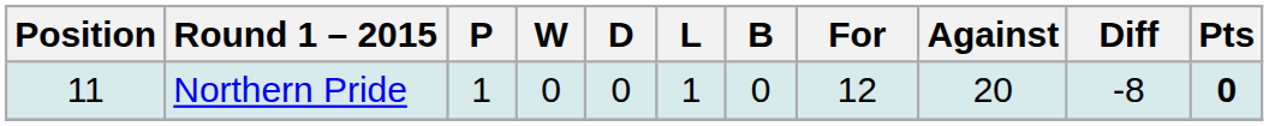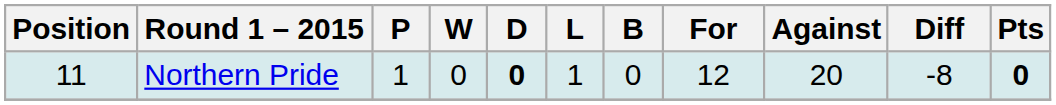Northern Pride | D: normal -> bold
